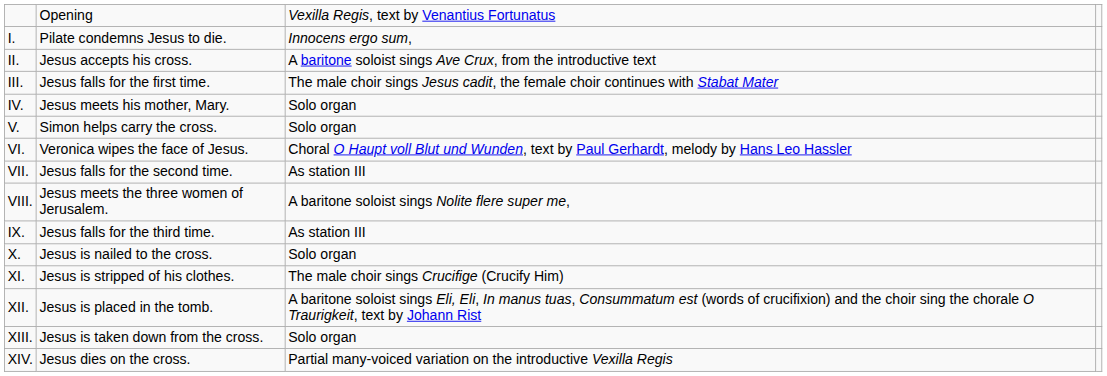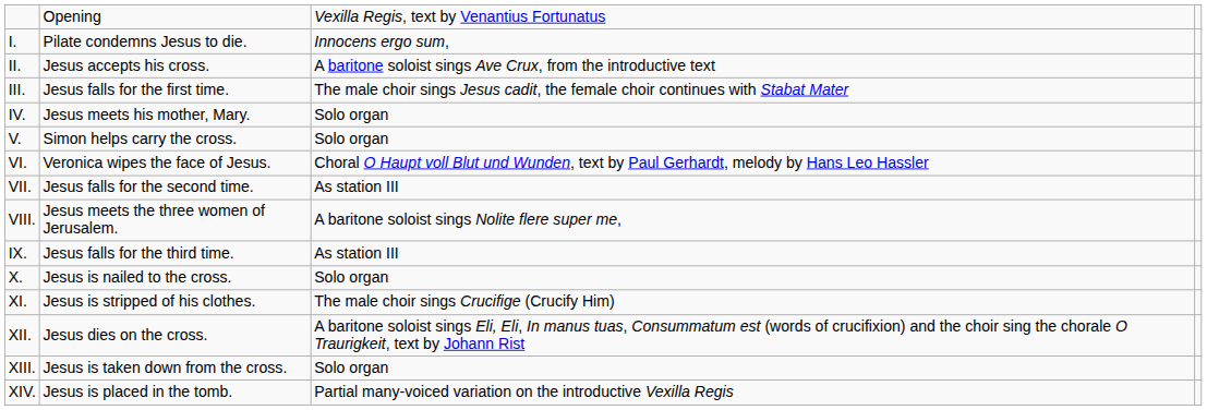XII. | column 2: Jesus is placed in the tomb. -> Jesus dies on the cross.
XIV. | column 2: Jesus dies on the cross. -> Jesus is placed in the tomb.
